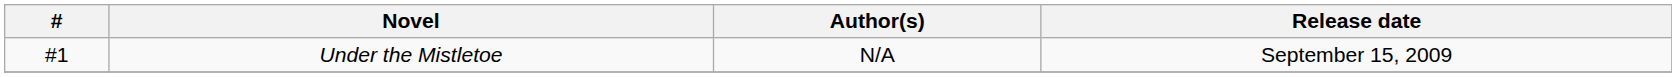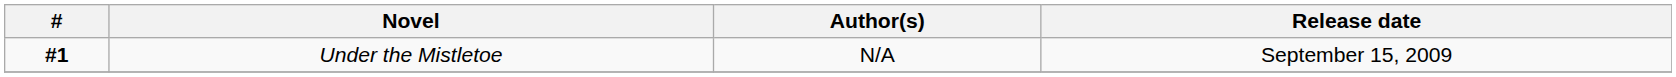Under the Mistletoe | #: normal -> bold
